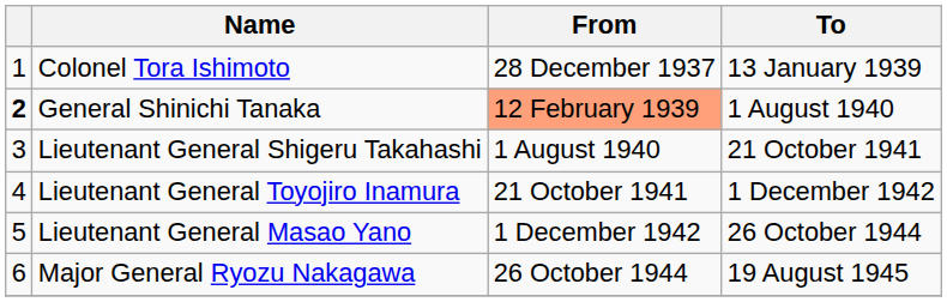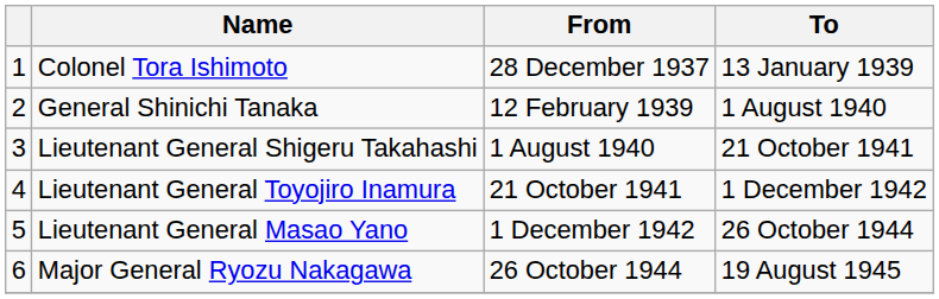General Shinichi Tanaka | column 1: bold -> normal
General Shinichi Tanaka | From: lightsalmon background -> no background
